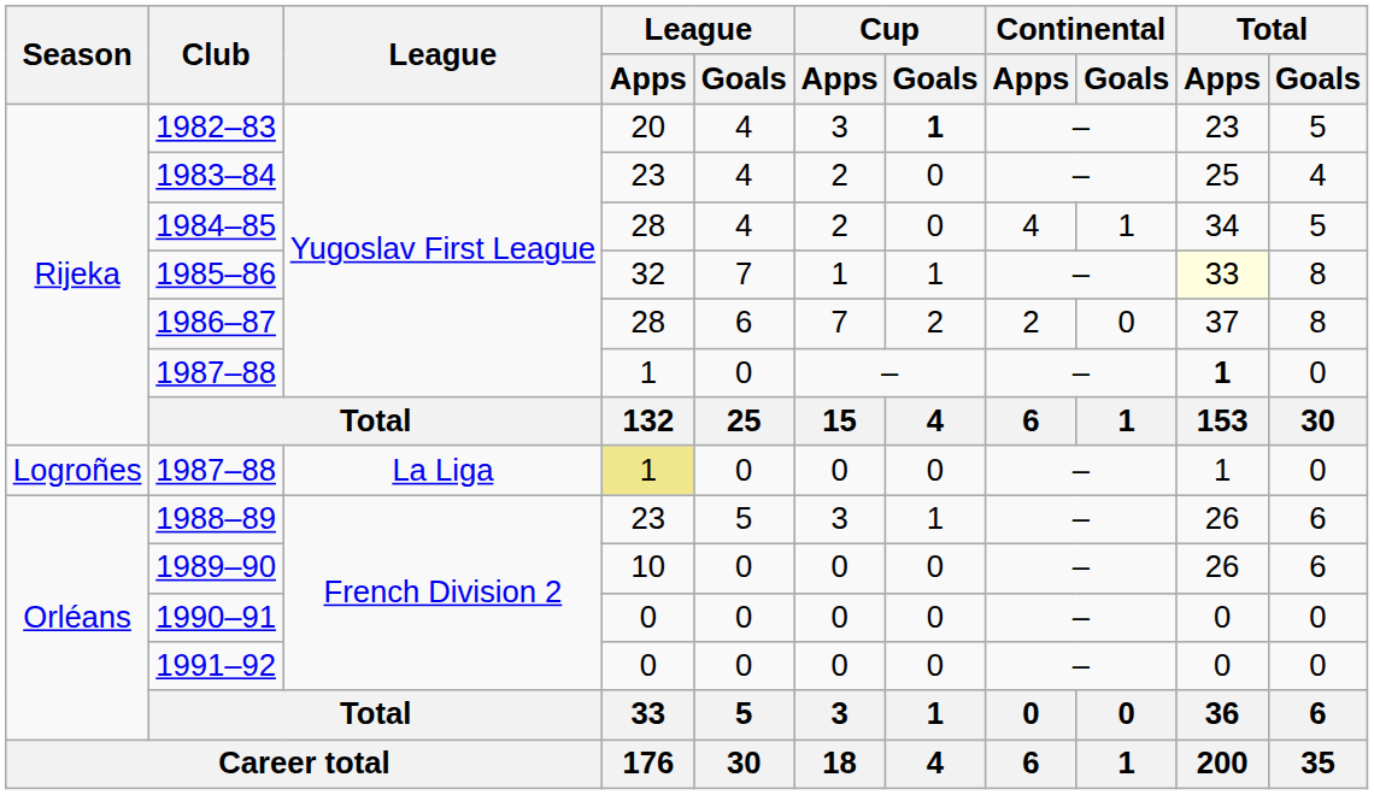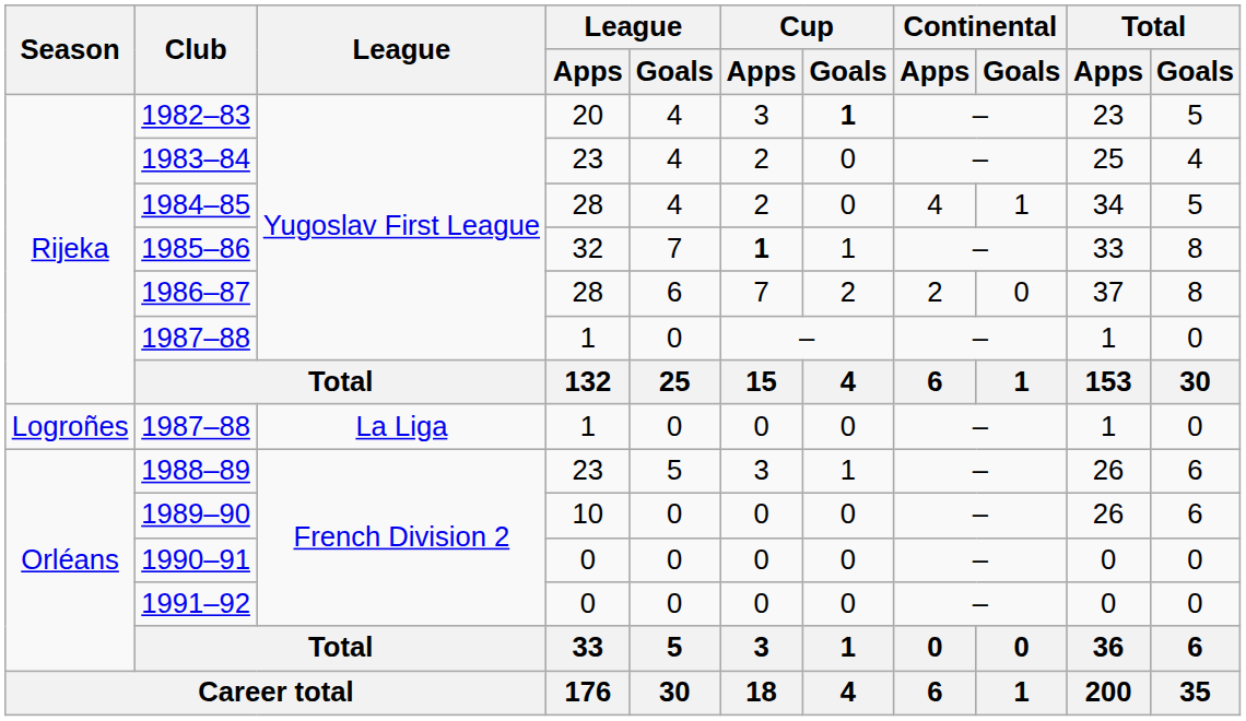1985–86 | Cup / Apps: normal -> bold
1985–86 | Total / Apps: lightyellow background -> no background
Rijeka / 1987–88 | Total / Apps: bold -> normal
Logroñes / 1987–88 | League / Apps: khaki background -> no background
